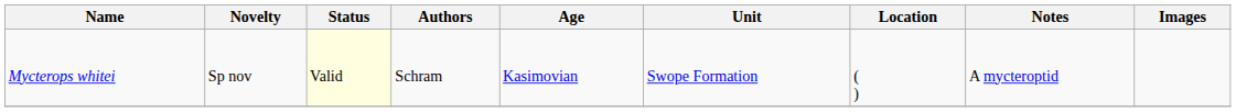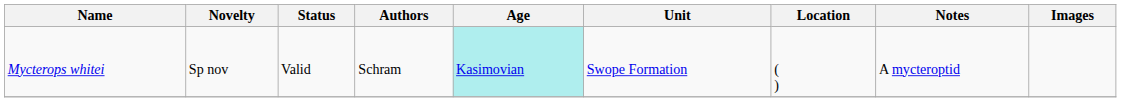Mycterops whitei | Status: lightyellow background -> no background
Mycterops whitei | Age: no background -> paleturquoise background
